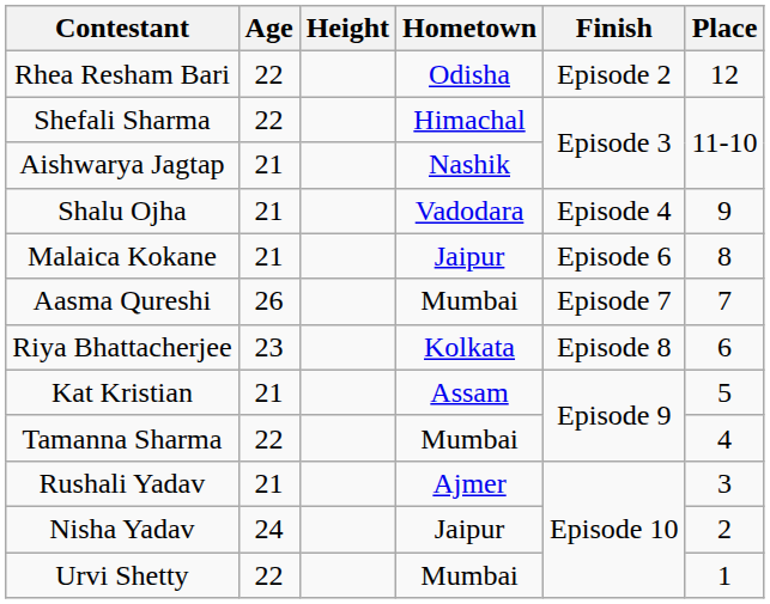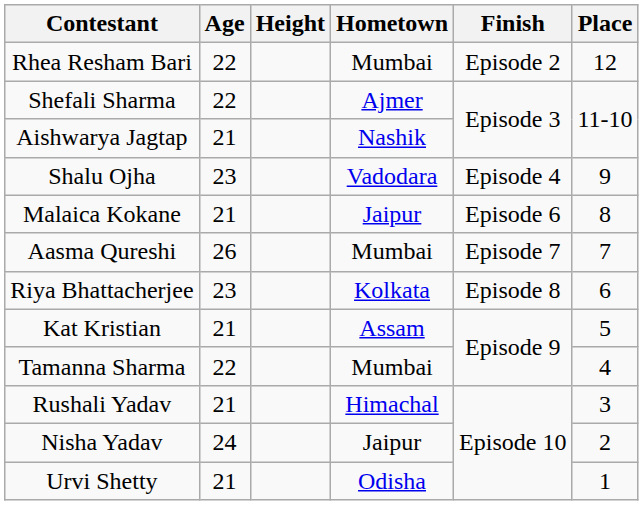Rhea Resham Bari | Hometown: Odisha -> Mumbai
Shefali Sharma | Hometown: Himachal -> Ajmer
Shalu Ojha | Age: 21 -> 23
Rushali Yadav | Hometown: Ajmer -> Himachal
Urvi Shetty | Age: 22 -> 21
Urvi Shetty | Hometown: Mumbai -> Odisha
